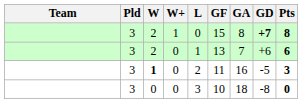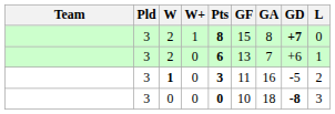columns swapped: L <-> Pts
row 5 | GD: normal -> bold
